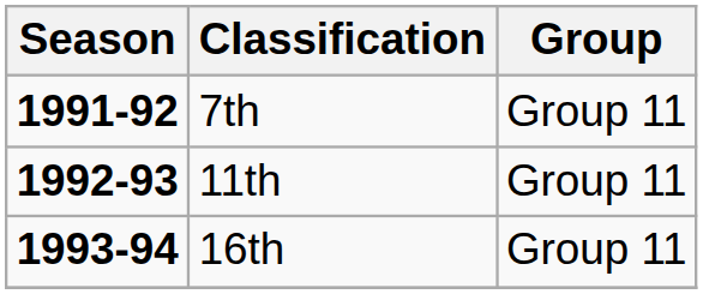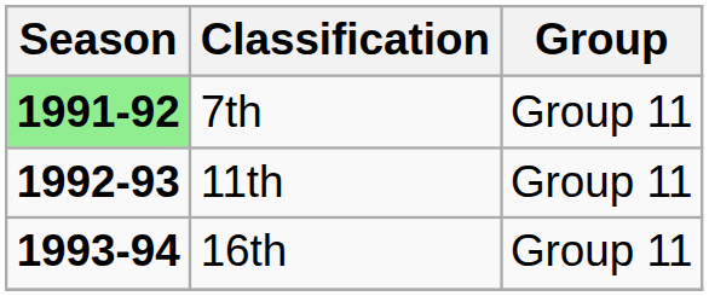7th | Season: no background -> lightgreen background
